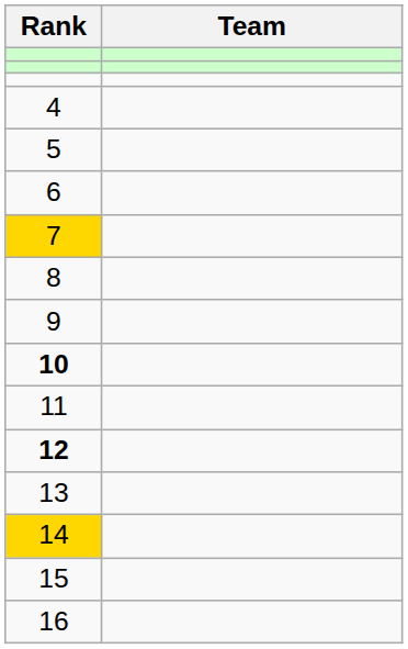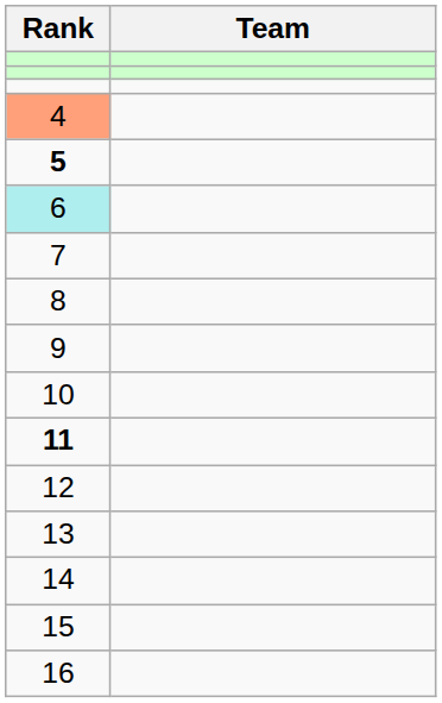row 5 | Rank: no background -> lightsalmon background
row 6 | Rank: normal -> bold
row 7 | Rank: no background -> paleturquoise background
row 8 | Rank: gold background -> no background
row 11 | Rank: bold -> normal
row 12 | Rank: normal -> bold
row 13 | Rank: bold -> normal
row 15 | Rank: gold background -> no background
